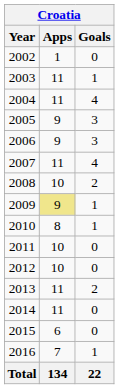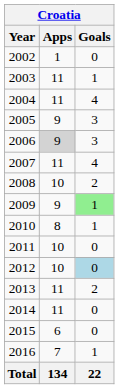2006 | Apps: no background -> lightgrey background
2009 | Apps: khaki background -> no background
2009 | Goals: no background -> lightgreen background
2012 | Goals: no background -> lightblue background
